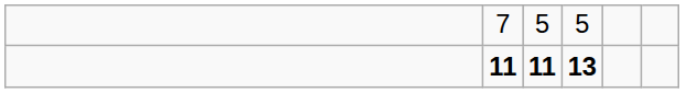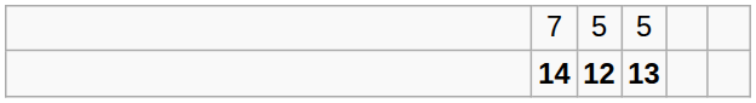row 2 | column 2: 11 -> 14
row 2 | column 3: 11 -> 12
